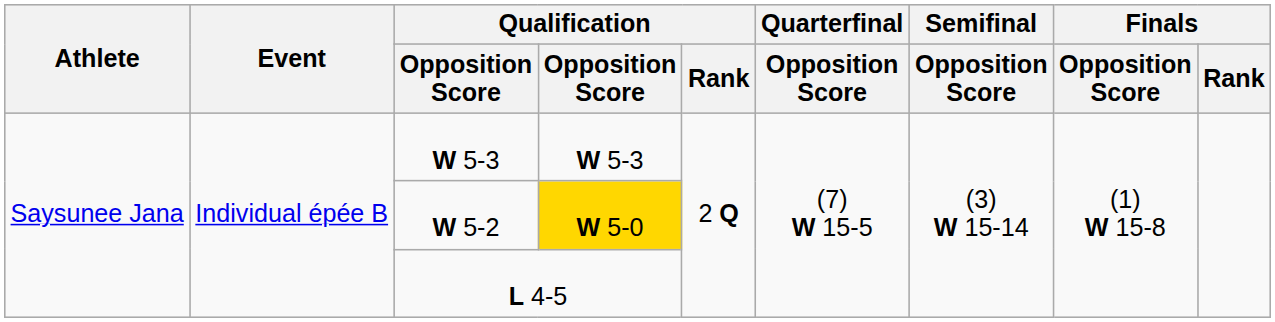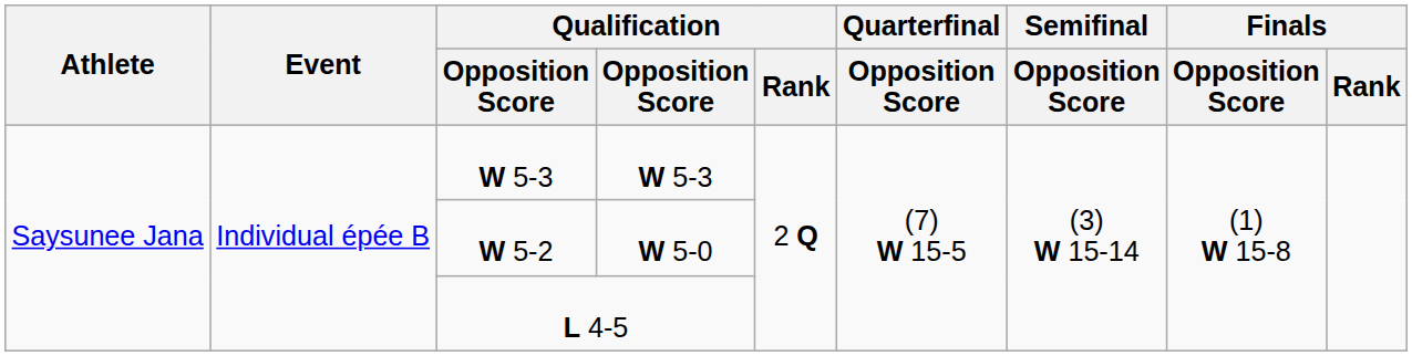W 5-2 | column 4: gold background -> no background
